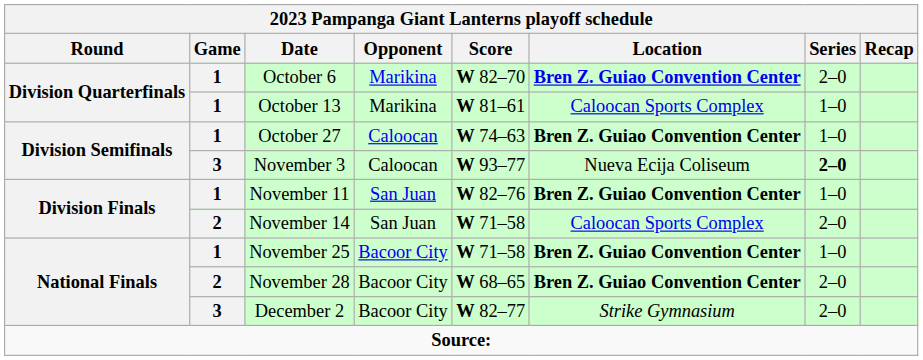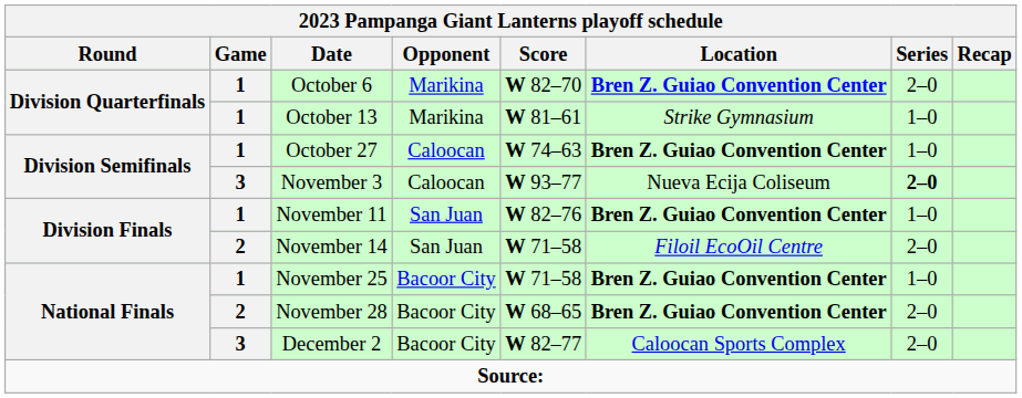October 13 | Location: Caloocan Sports Complex -> Strike Gymnasium
November 14 | Location: Caloocan Sports Complex -> Filoil EcoOil Centre
December 2 | Location: Strike Gymnasium -> Caloocan Sports Complex
